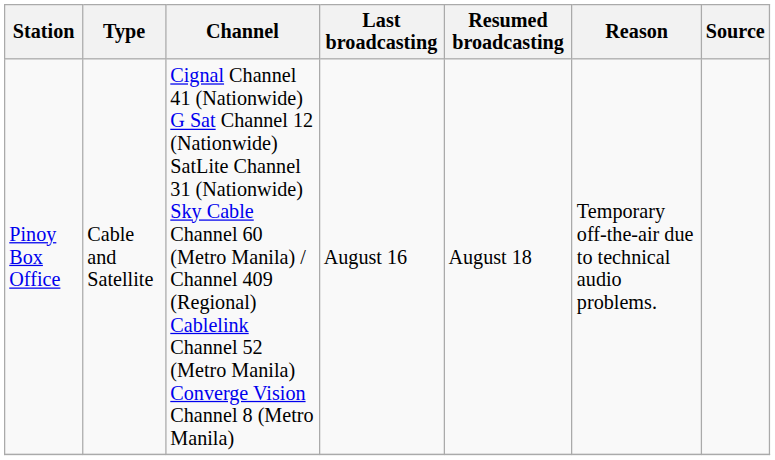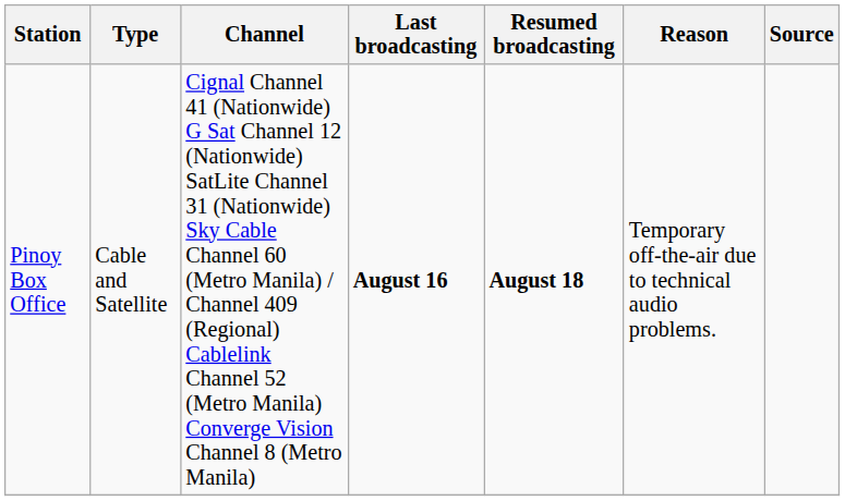Pinoy Box Office | Last broadcasting: normal -> bold
Pinoy Box Office | Resumed broadcasting: normal -> bold
